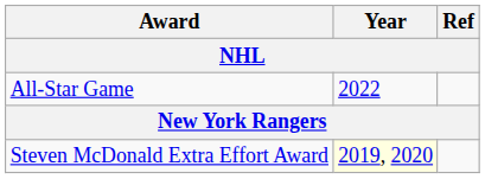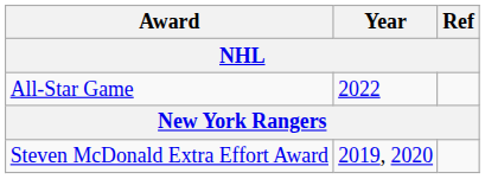Steven McDonald Extra Effort Award | Year: lightyellow background -> no background
